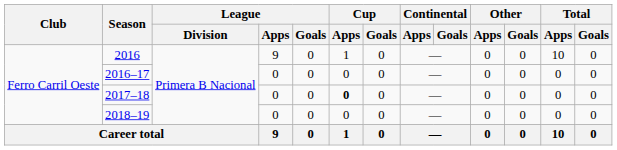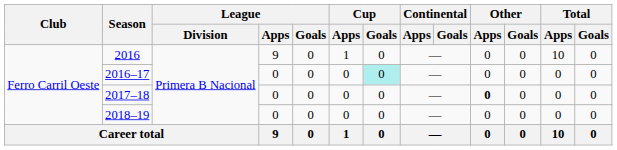2016–17 | Cup / Goals: no background -> paleturquoise background
2017–18 | Cup / Apps: bold -> normal
2017–18 | Other / Apps: normal -> bold
